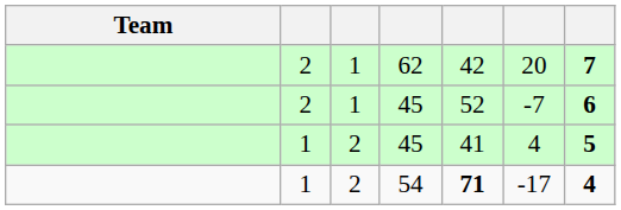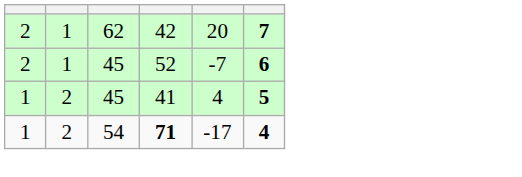- column: Team
